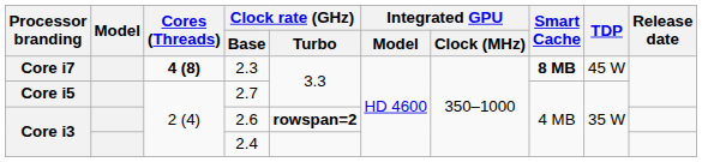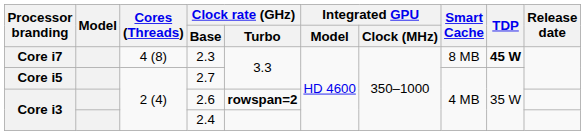2.3 | Cores (Threads): bold -> normal
2.3 | Smart Cache: bold -> normal
2.3 | TDP: normal -> bold
